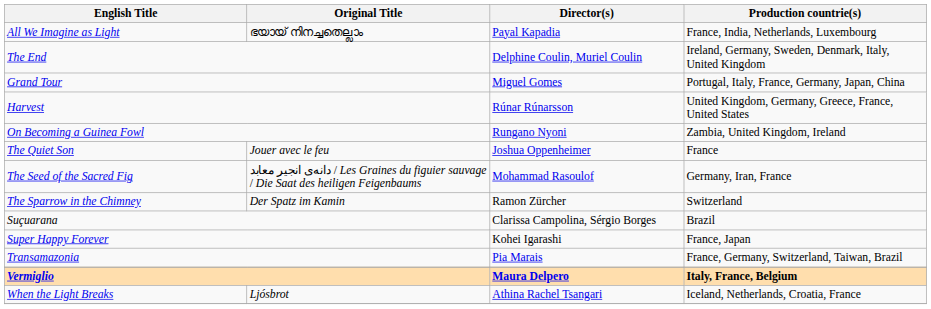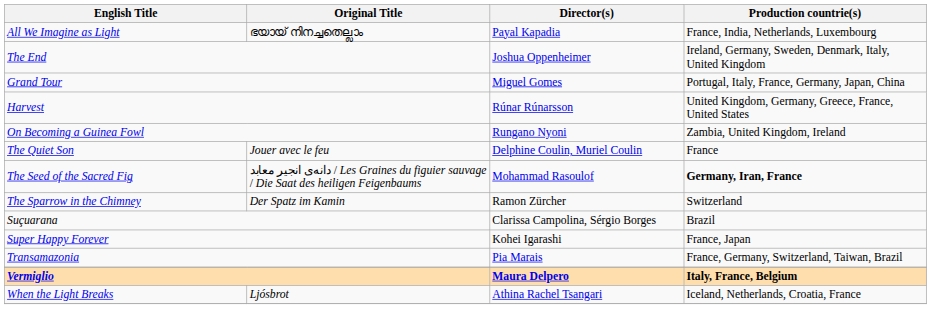The End | Director(s): Delphine Coulin, Muriel Coulin -> Joshua Oppenheimer
The Quiet Son | Director(s): Joshua Oppenheimer -> Delphine Coulin, Muriel Coulin
The Seed of the Sacred Fig | Production countrie(s): normal -> bold
